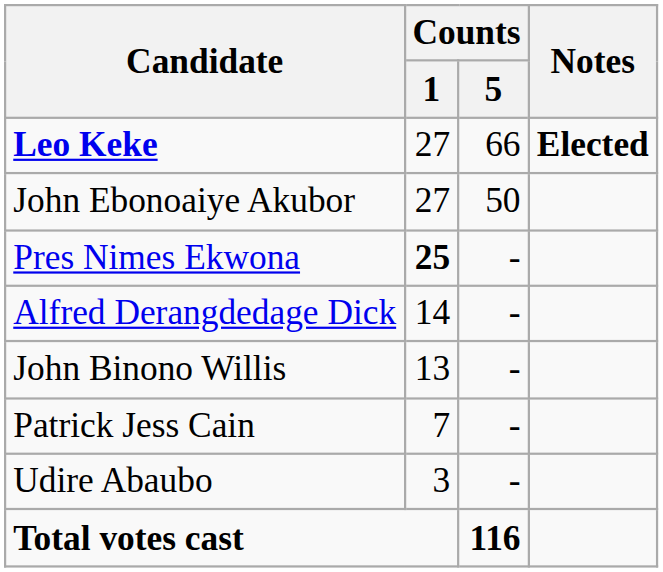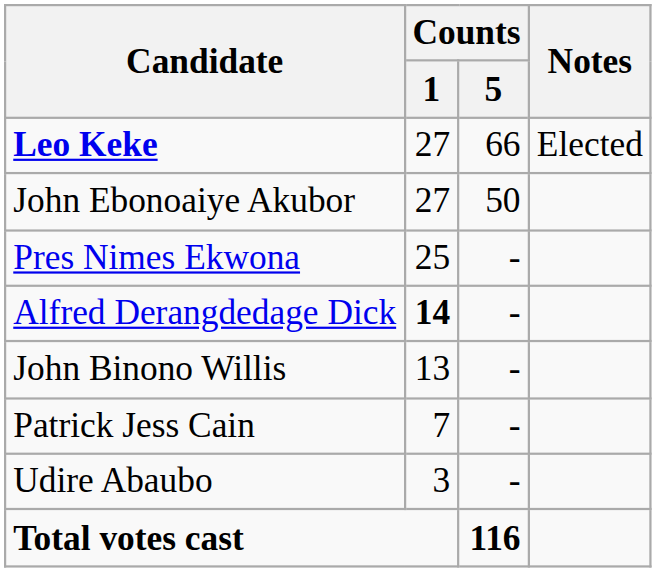Leo Keke | Notes: bold -> normal
Pres Nimes Ekwona | Counts / 1: bold -> normal
Alfred Derangdedage Dick | Counts / 1: normal -> bold
